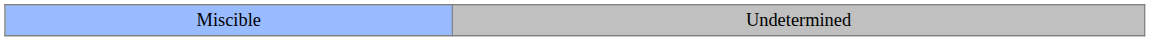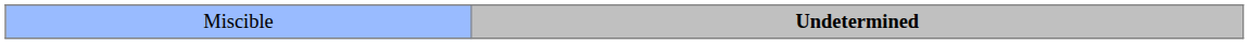Miscible | column 2: normal -> bold
